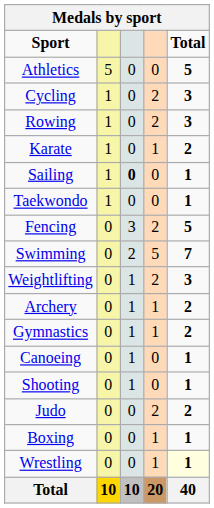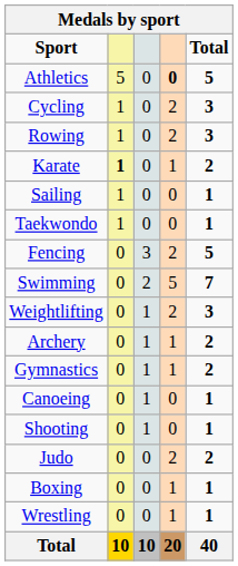Athletics | column 4: normal -> bold
Karate | column 2: normal -> bold
Sailing | column 3: bold -> normal
Wrestling | Total: lightyellow background -> no background
